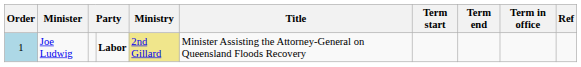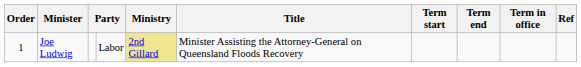Joe Ludwig | Order: lightblue background -> no background
Joe Ludwig | column 4: bold -> normal
